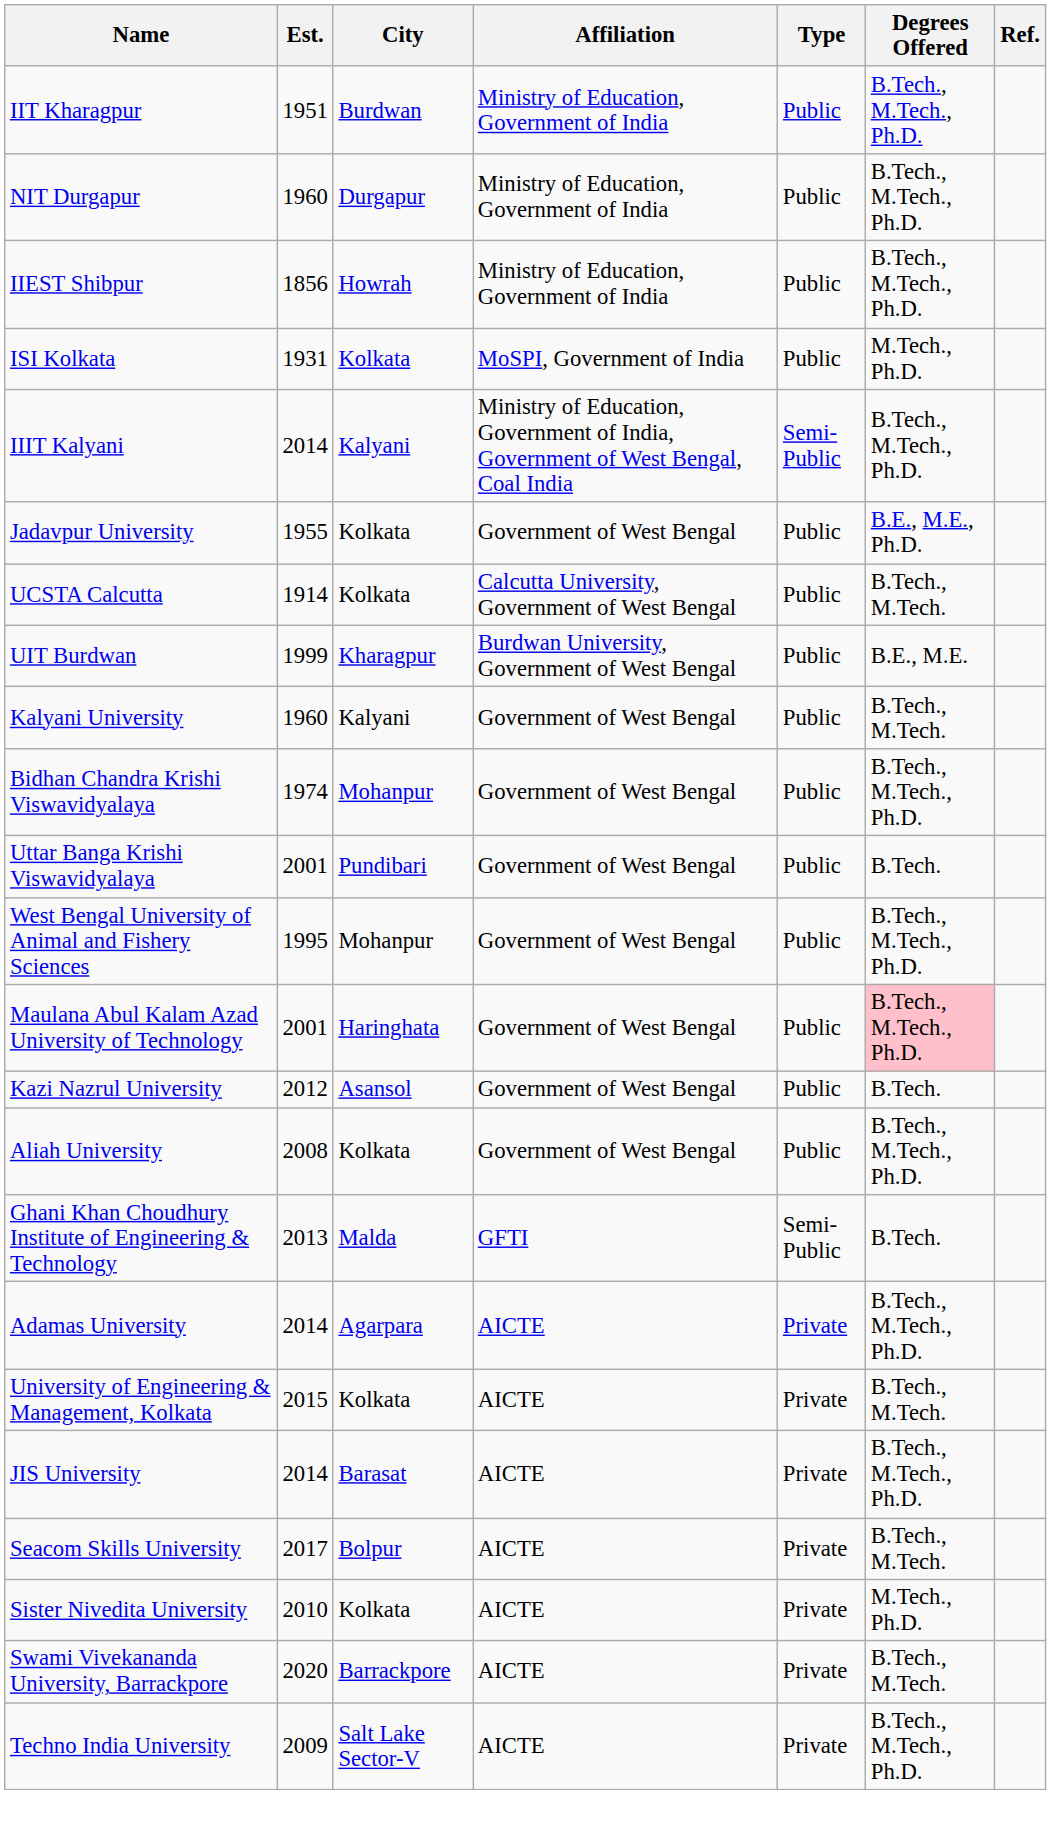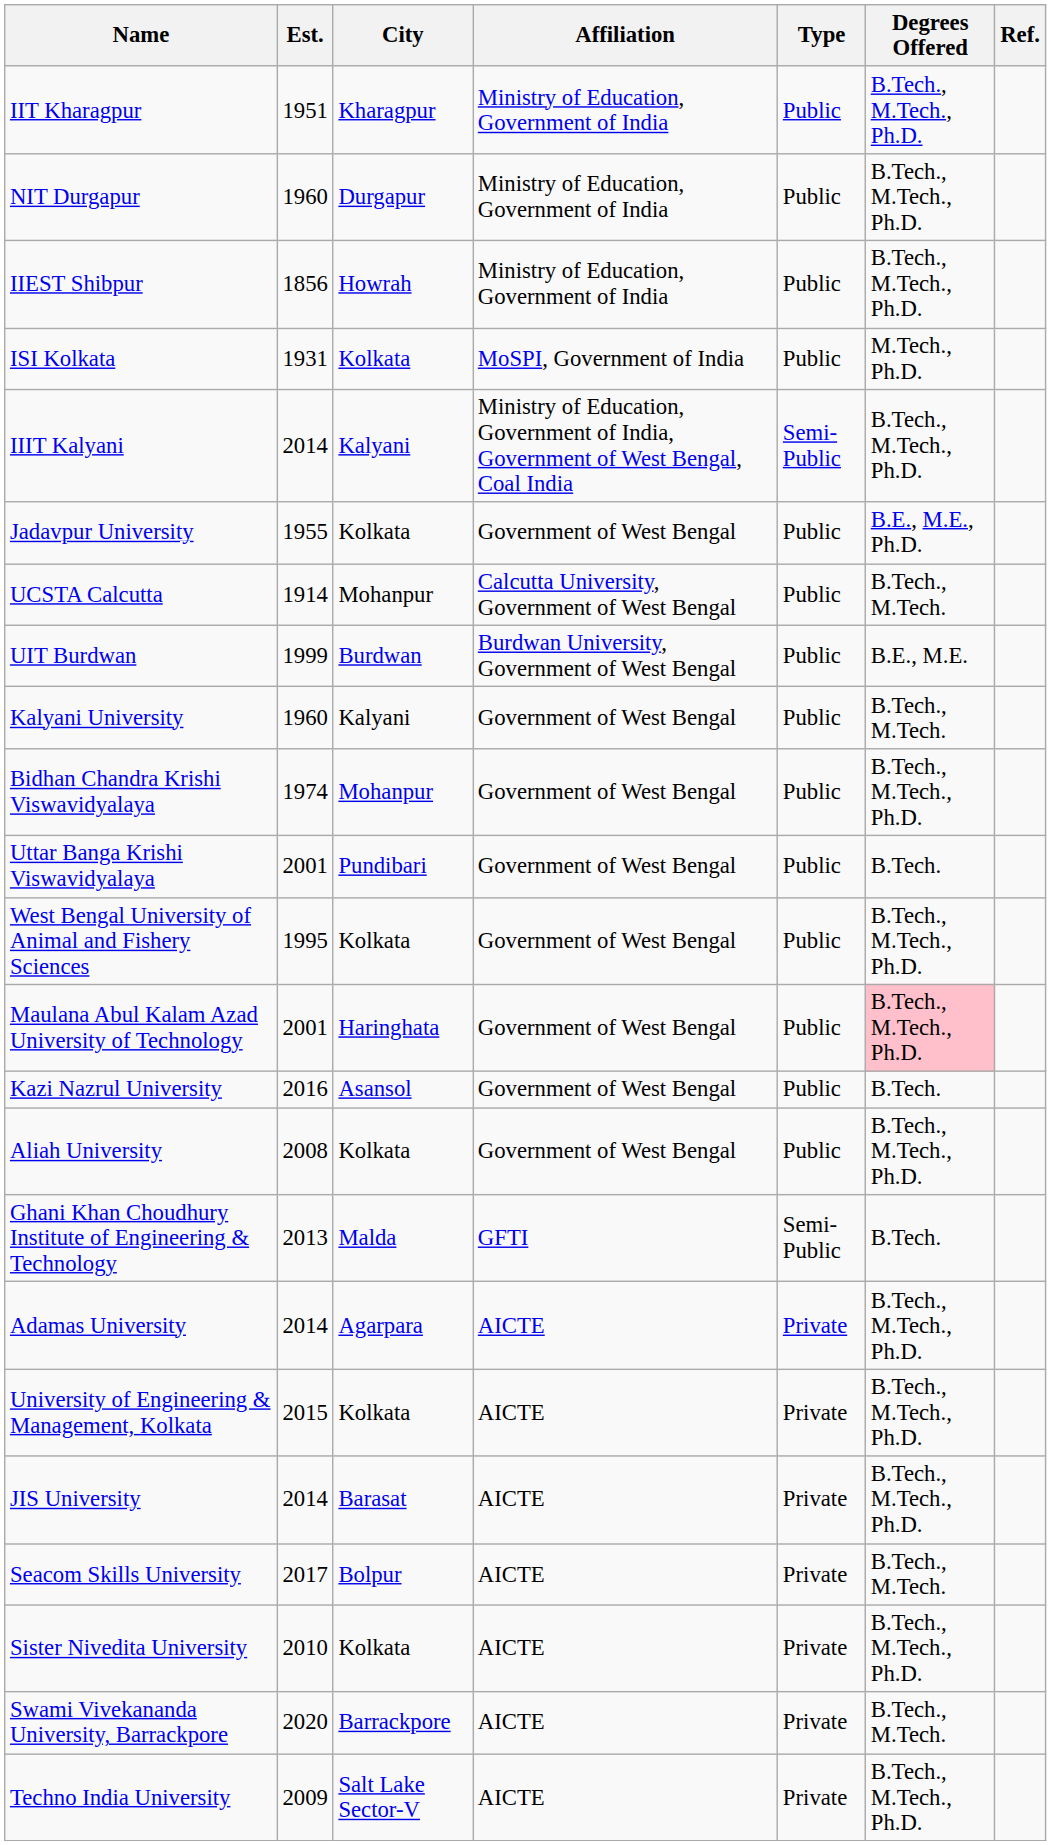IIT Kharagpur | City: Burdwan -> Kharagpur
UCSTA Calcutta | City: Kolkata -> Mohanpur
UIT Burdwan | City: Kharagpur -> Burdwan
West Bengal University of Animal and Fishery Sciences | City: Mohanpur -> Kolkata
Kazi Nazrul University | Est.: 2012 -> 2016
University of Engineering & Management, Kolkata | Degrees Offered: B.Tech., M.Tech. -> B.Tech., M.Tech., Ph.D.
Sister Nivedita University | Degrees Offered: M.Tech., Ph.D. -> B.Tech., M.Tech., Ph.D.
